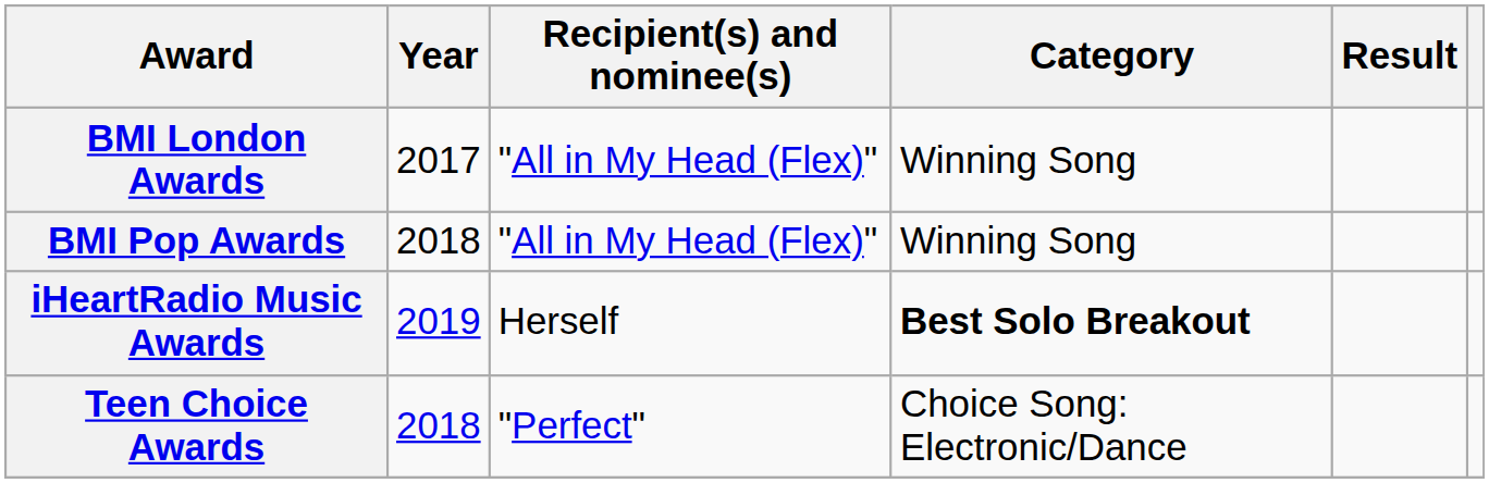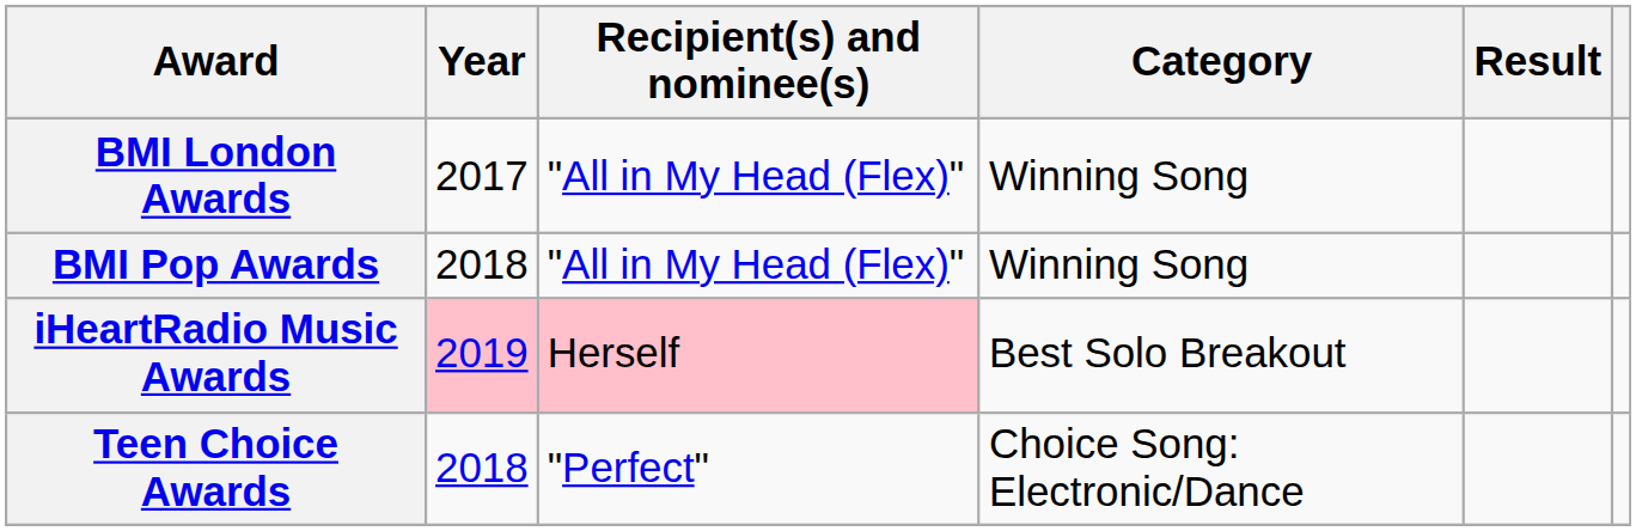iHeartRadio Music Awards | Year: no background -> pink background
iHeartRadio Music Awards | Recipient(s) and nominee(s): no background -> pink background
iHeartRadio Music Awards | Category: bold -> normal
